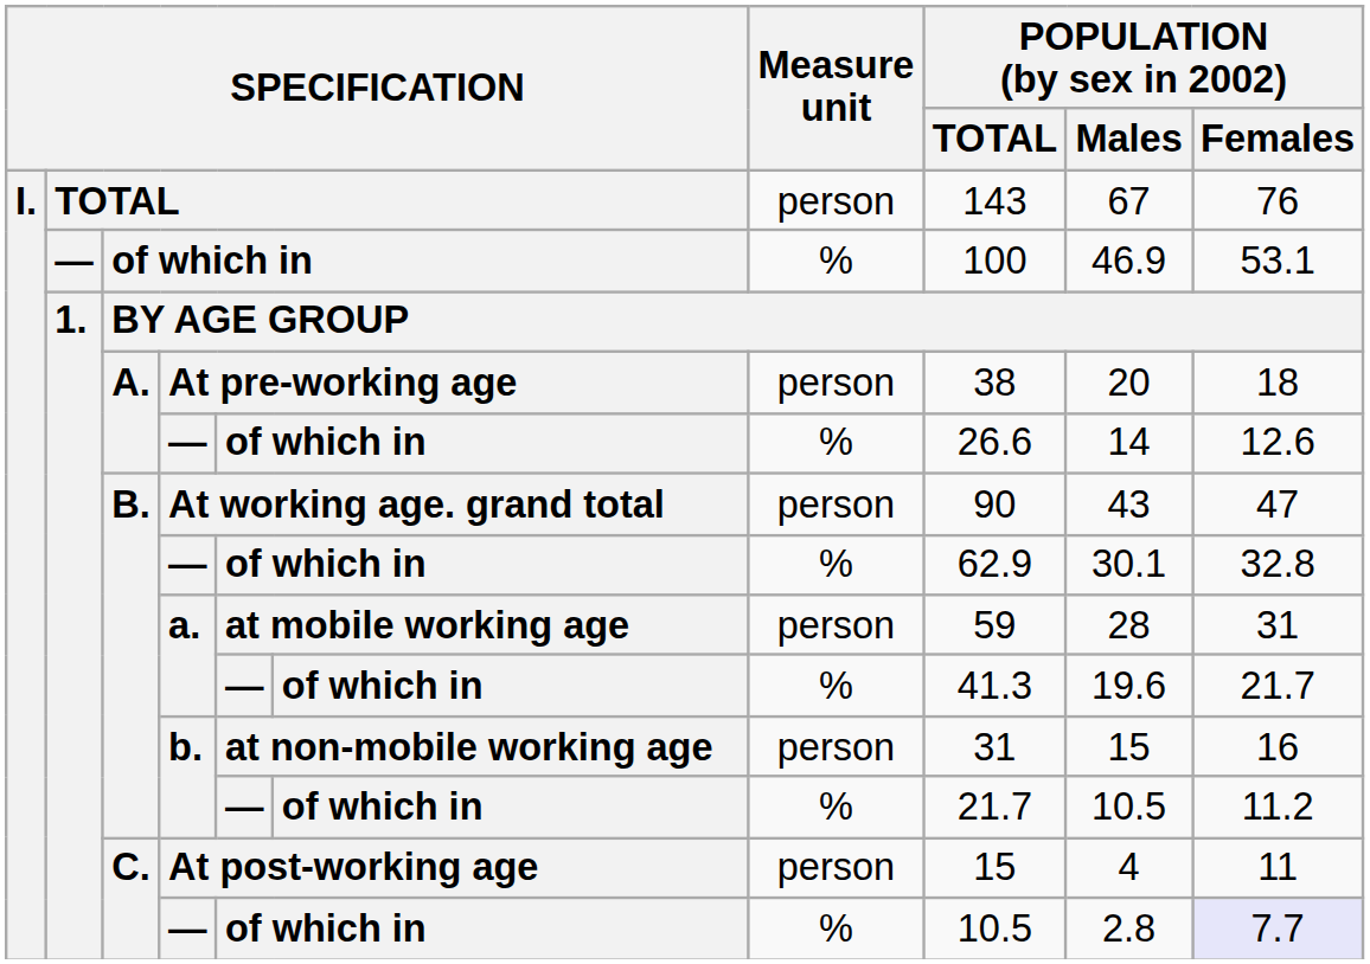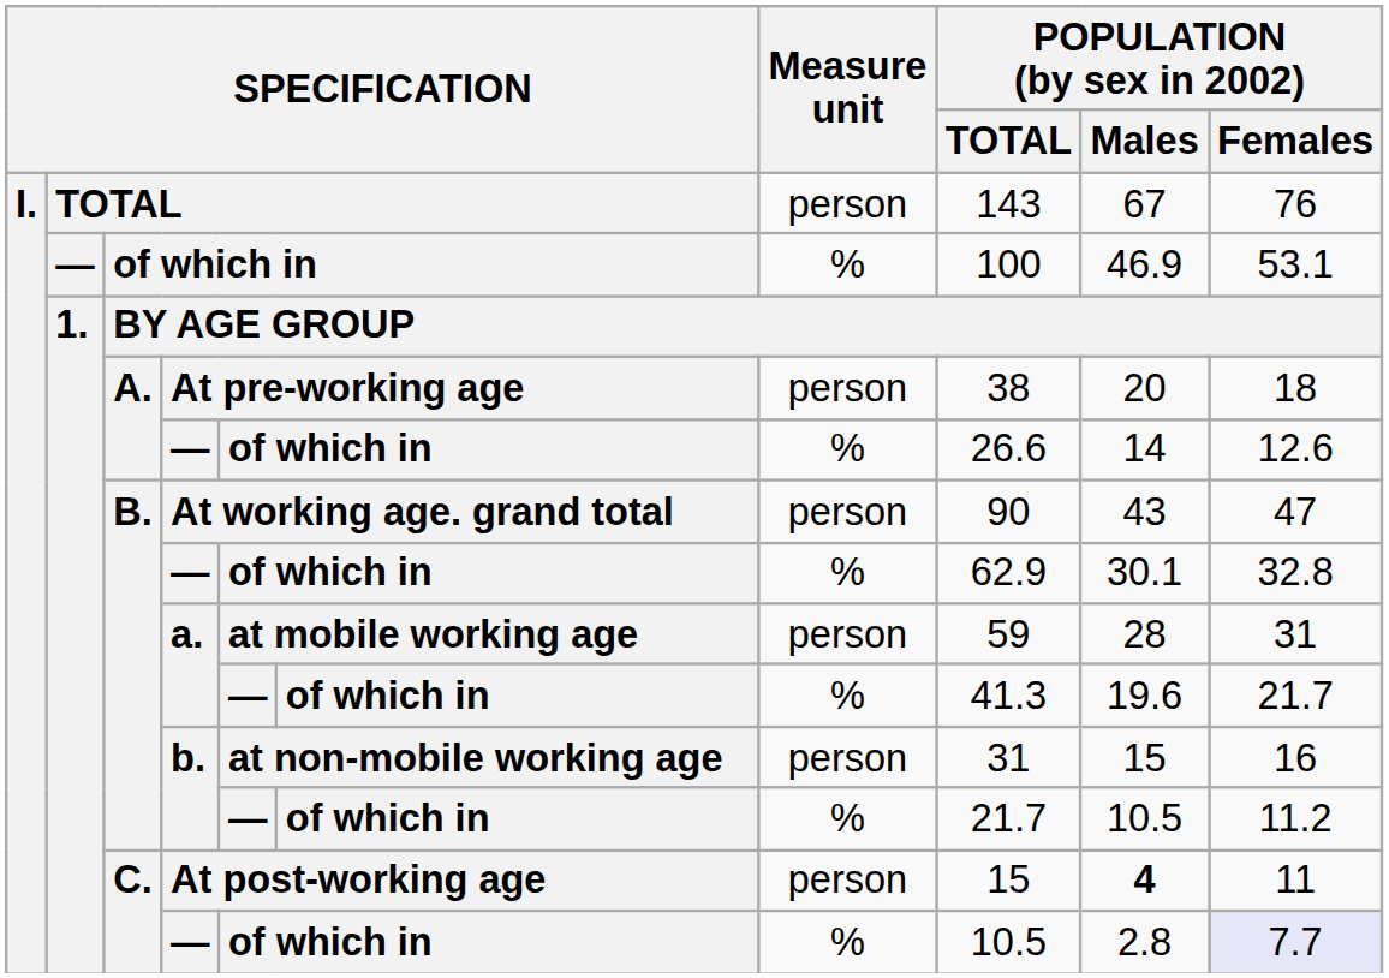At post-working age | POPULATION (by sex in 2002) / Males: normal -> bold
